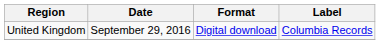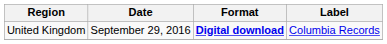United Kingdom | Format: normal -> bold
